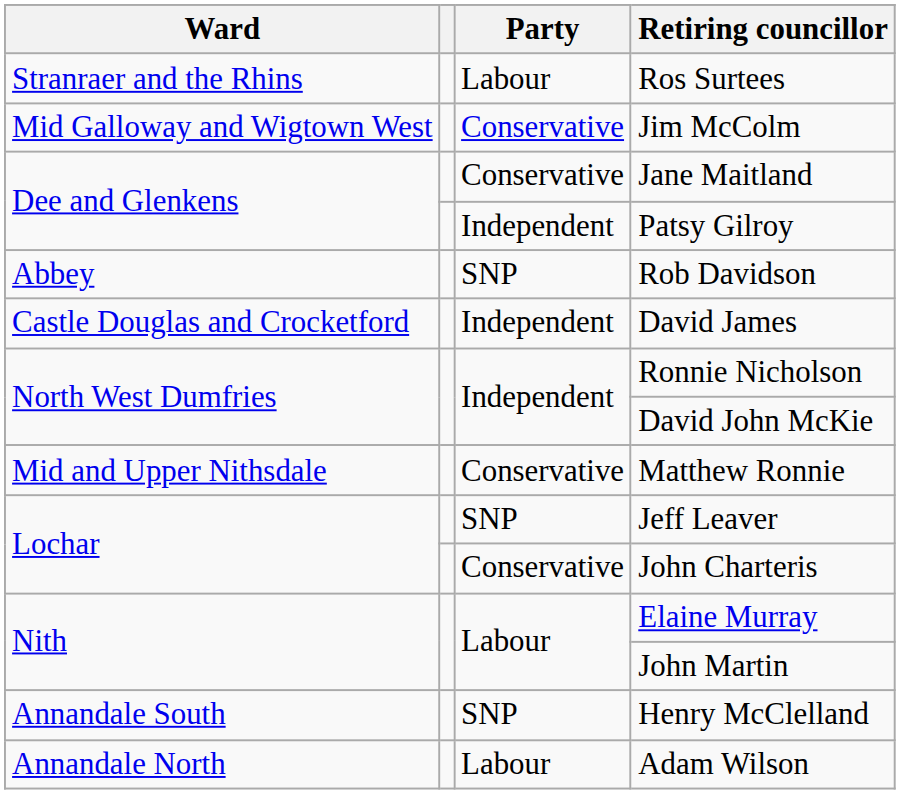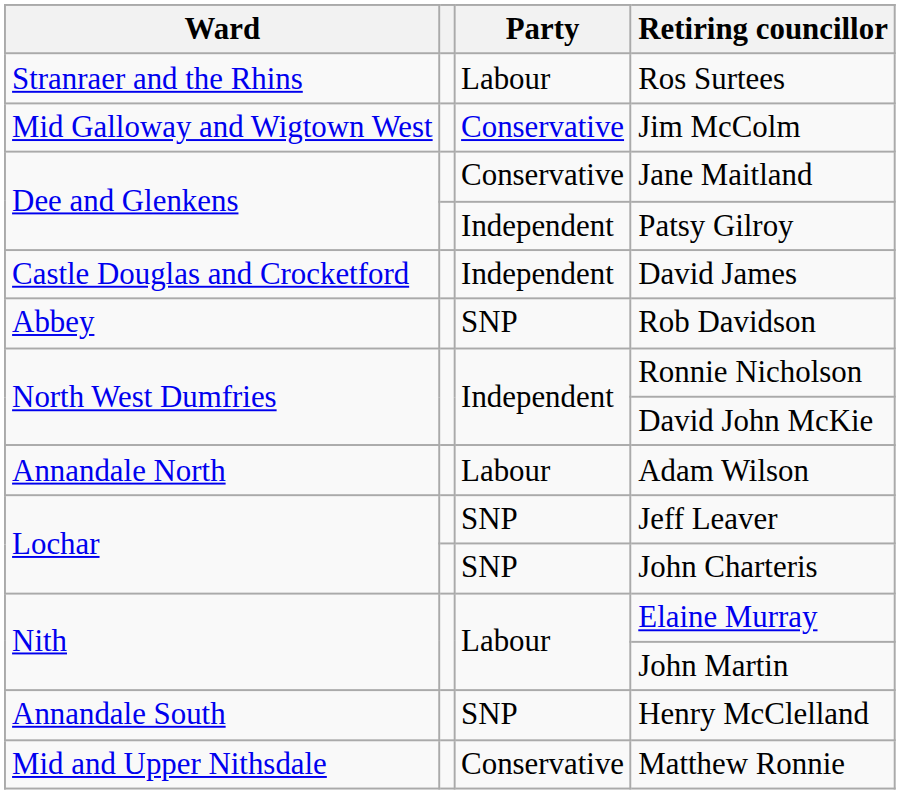rows swapped: David James <-> Rob Davidson
rows swapped: Matthew Ronnie <-> Adam Wilson
John Charteris | Party: Conservative -> SNP
